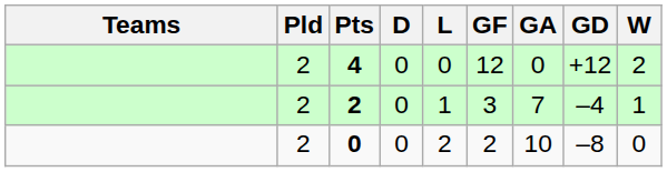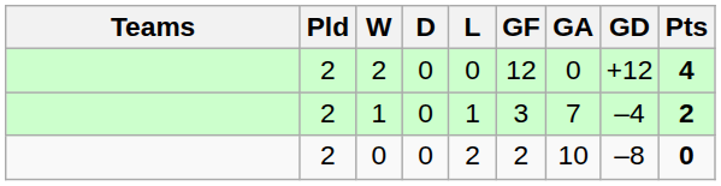columns swapped: W <-> Pts
